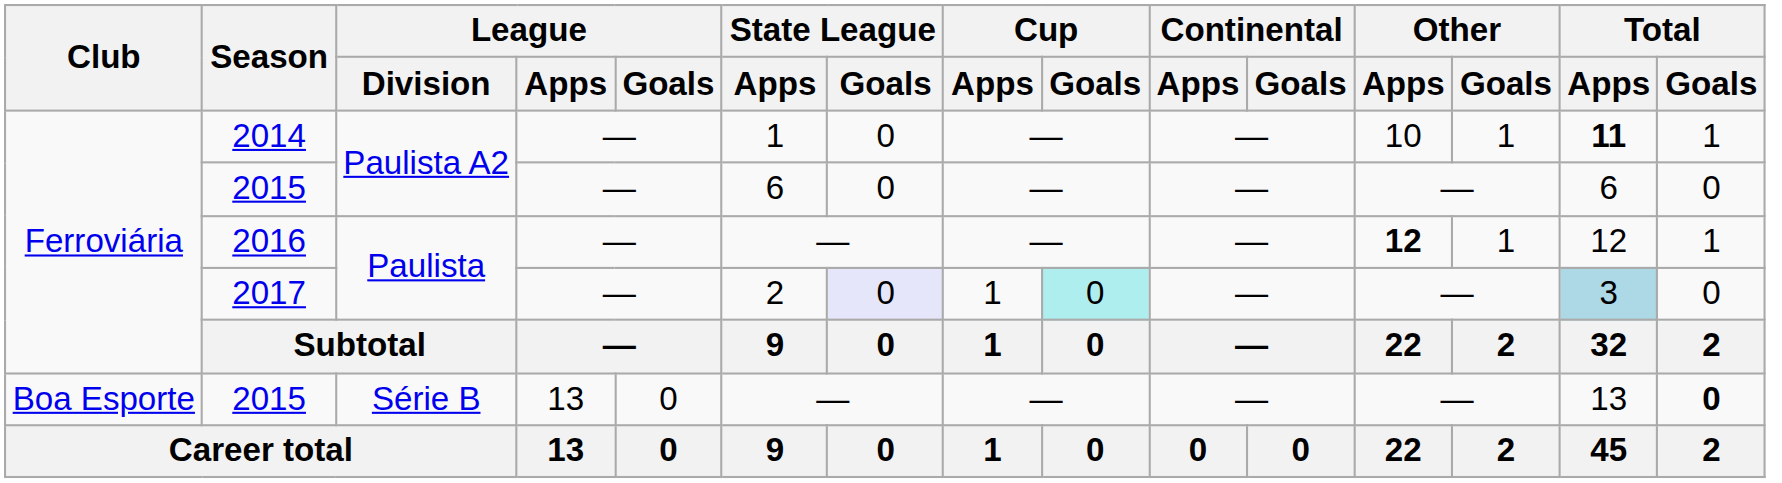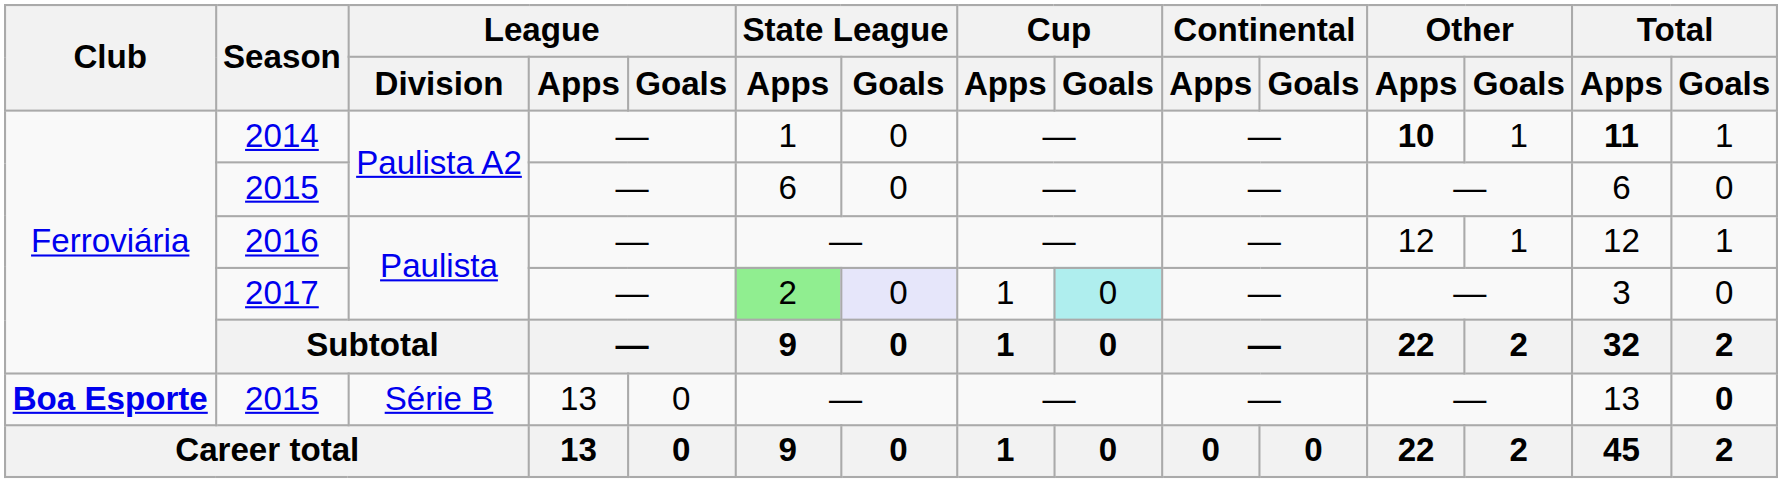2014 | Other / Apps: normal -> bold
2016 | Other / Apps: bold -> normal
2017 | State League / Apps: no background -> lightgreen background
2017 | Total / Apps: lightblue background -> no background
2015 / Série B | Club: normal -> bold
